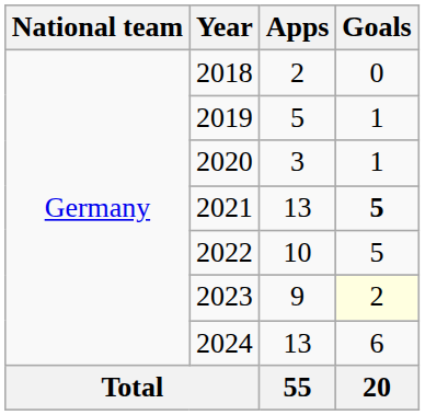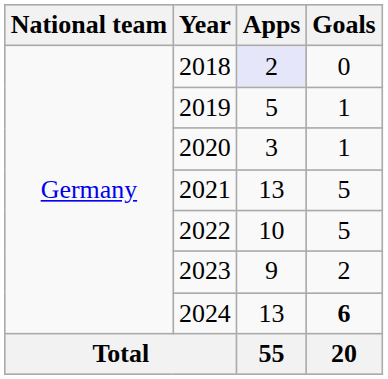2018 | Apps: no background -> lavender background
2021 | Goals: bold -> normal
2023 | Goals: lightyellow background -> no background
2024 | Goals: normal -> bold
